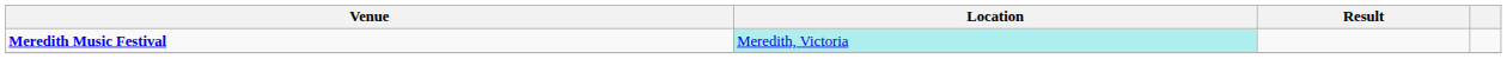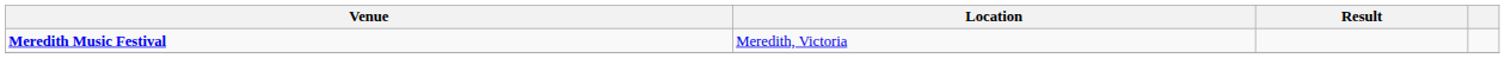Meredith Music Festival | Location: paleturquoise background -> no background
